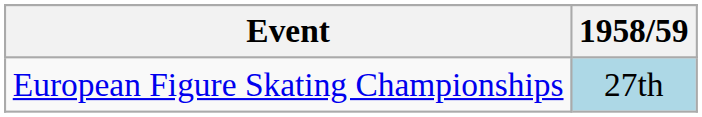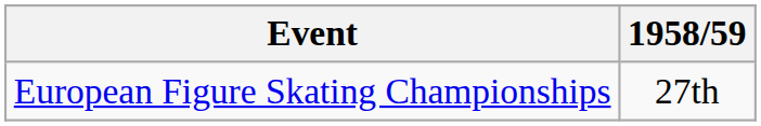European Figure Skating Championships | 1958/59: lightblue background -> no background
